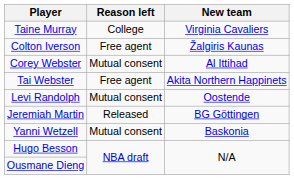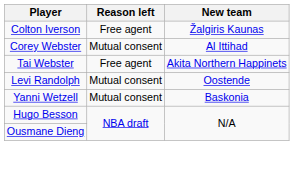- row: Taine Murray | College | Virginia Cavaliers
- row: Jeremiah Martin | Released | BG Göttingen
